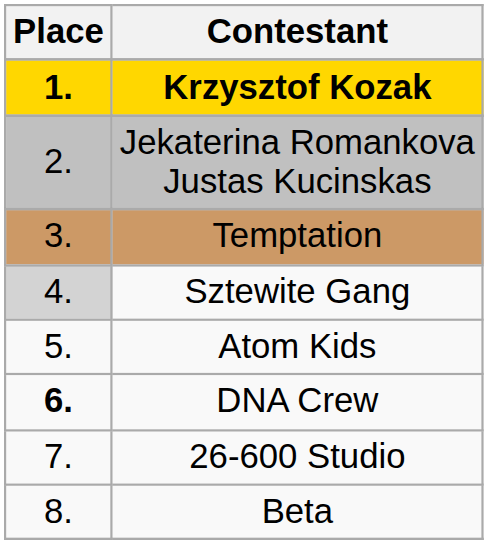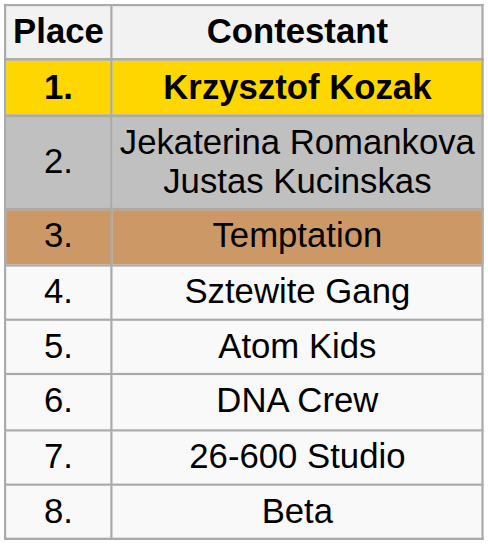Sztewite Gang | Place: lightgrey background -> no background
DNA Crew | Place: bold -> normal
